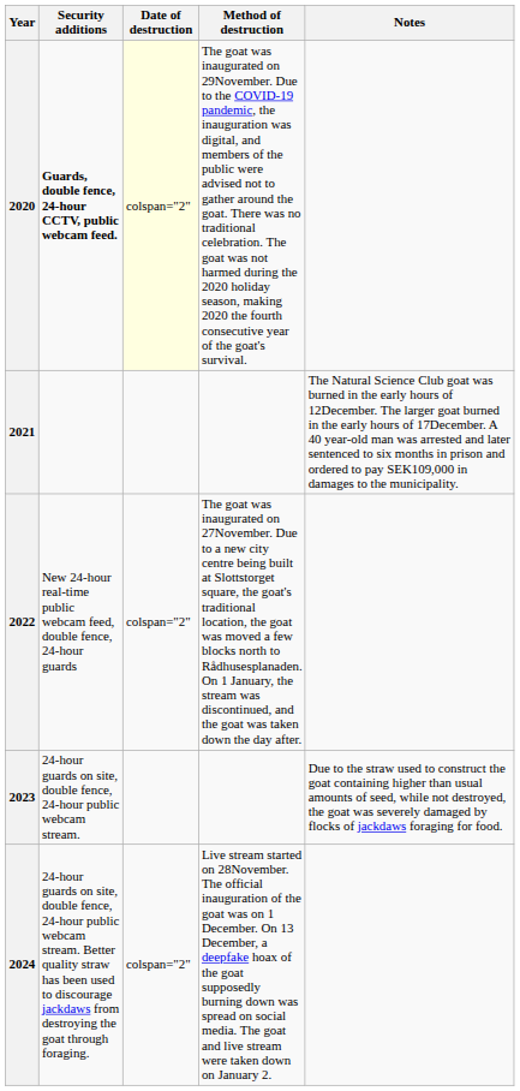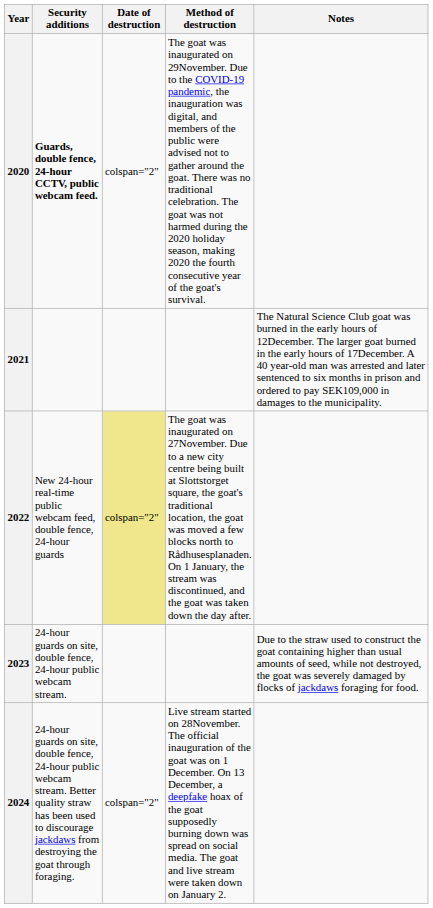2020 | Date of destruction: lightyellow background -> no background
2022 | Date of destruction: no background -> khaki background
